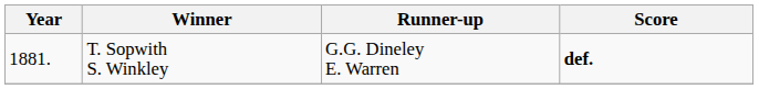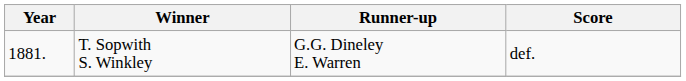T. Sopwith S. Winkley | Score: bold -> normal
